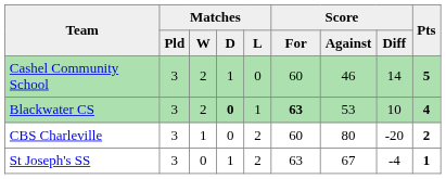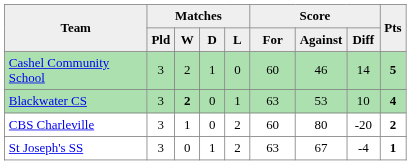Blackwater CS | Matches / W: normal -> bold
Blackwater CS | Matches / D: bold -> normal
Blackwater CS | Score / For: bold -> normal
